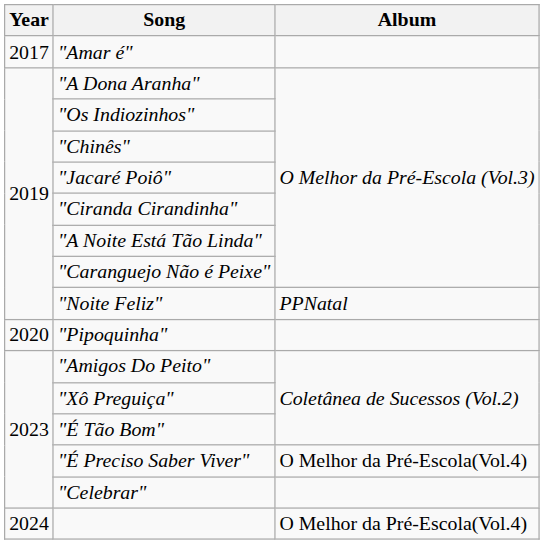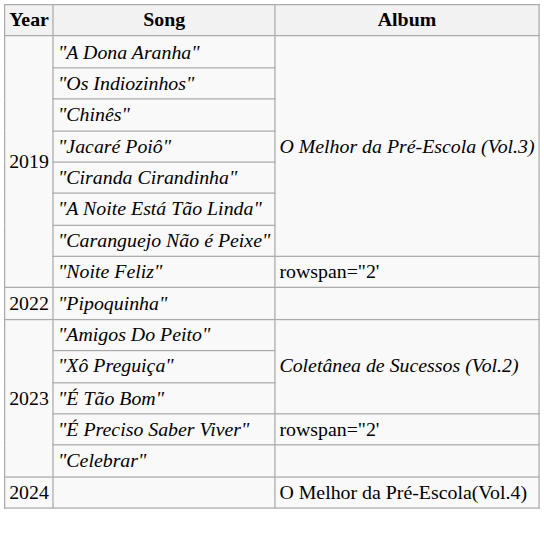- row: 2017 | "Amar é"
"Noite Feliz" | Album: PPNatal -> rowspan="2'
"Pipoquinha" | Year: 2020 -> 2022
"É Preciso Saber Viver" | Album: O Melhor da Pré-Escola(Vol.4) -> rowspan="2'
